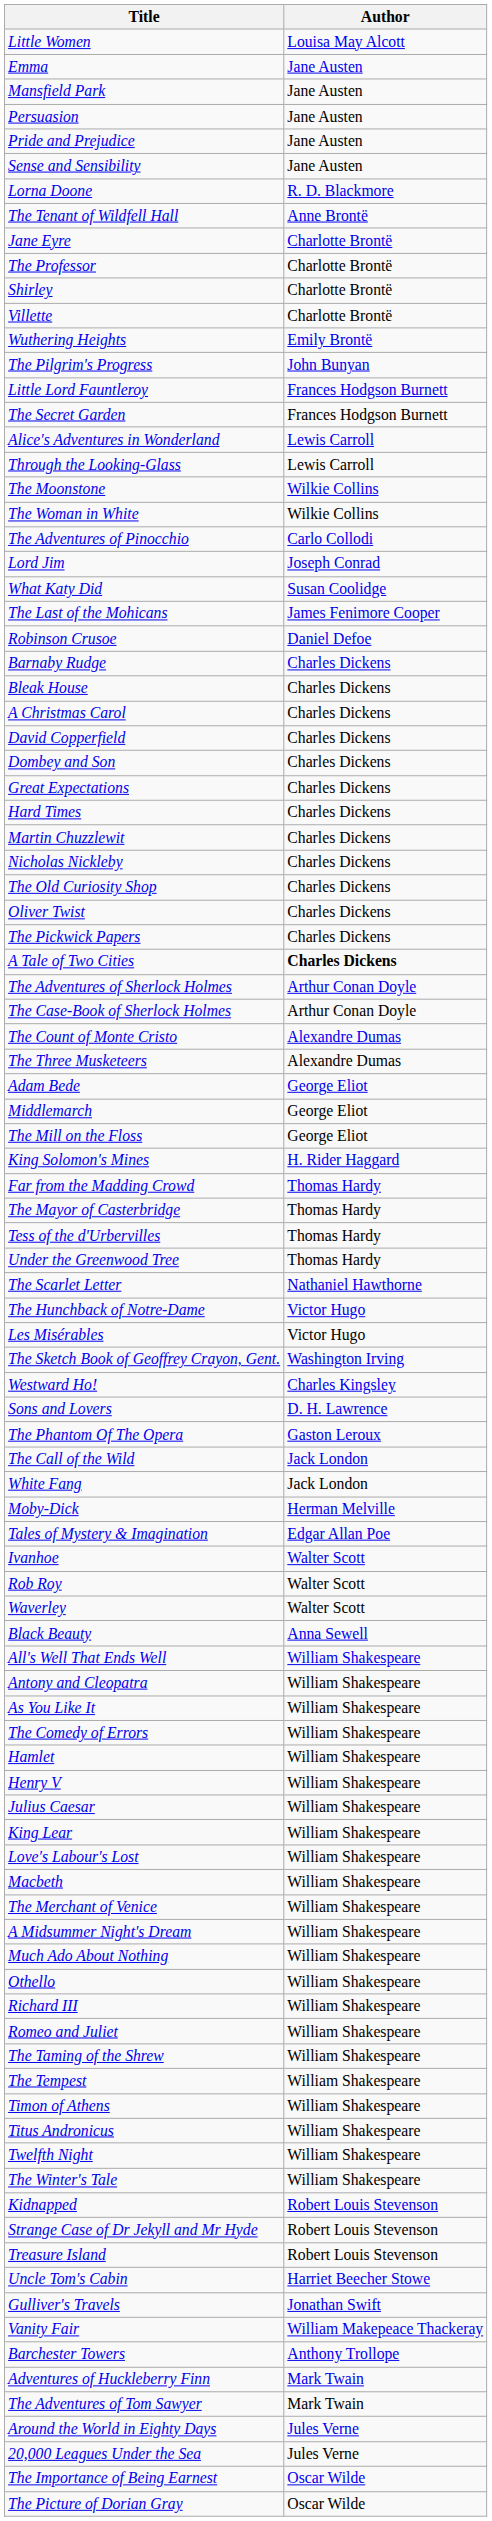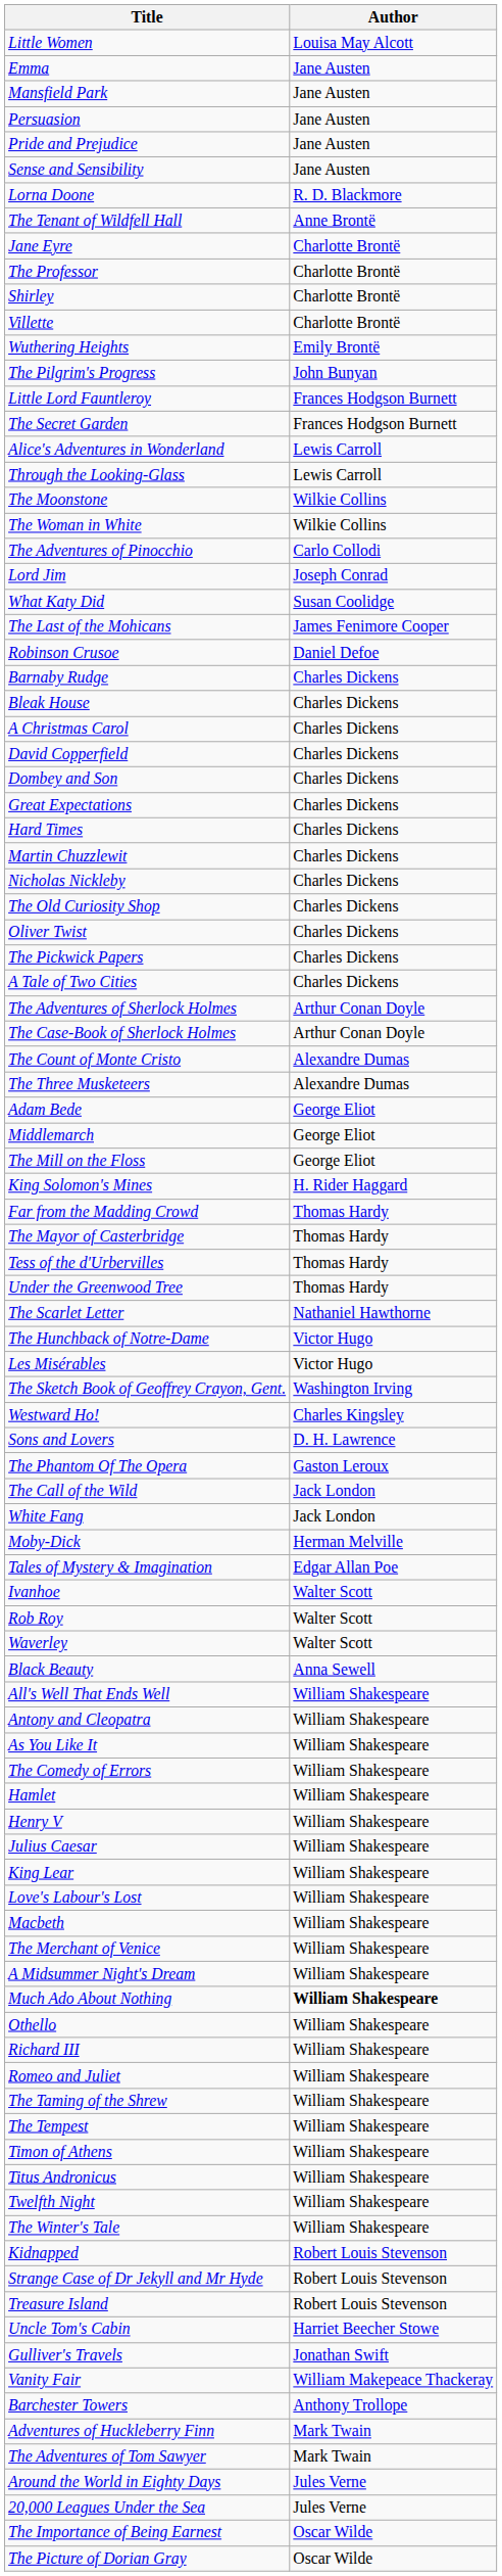A Tale of Two Cities | Author: bold -> normal
Much Ado About Nothing | Author: normal -> bold
